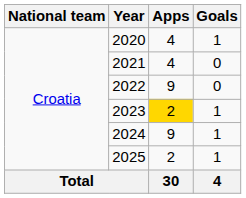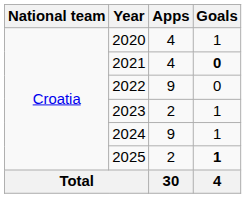2021 | Goals: normal -> bold
2023 | Apps: gold background -> no background
2025 | Goals: normal -> bold
